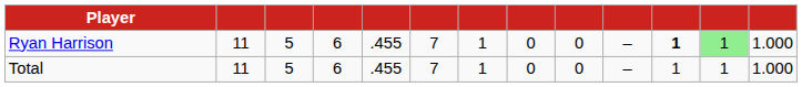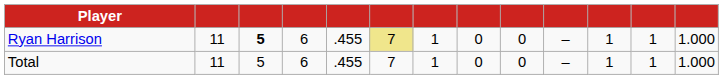Ryan Harrison | column 3: normal -> bold
Ryan Harrison | column 6: no background -> khaki background
Ryan Harrison | column 11: bold -> normal
Ryan Harrison | column 12: lightgreen background -> no background
